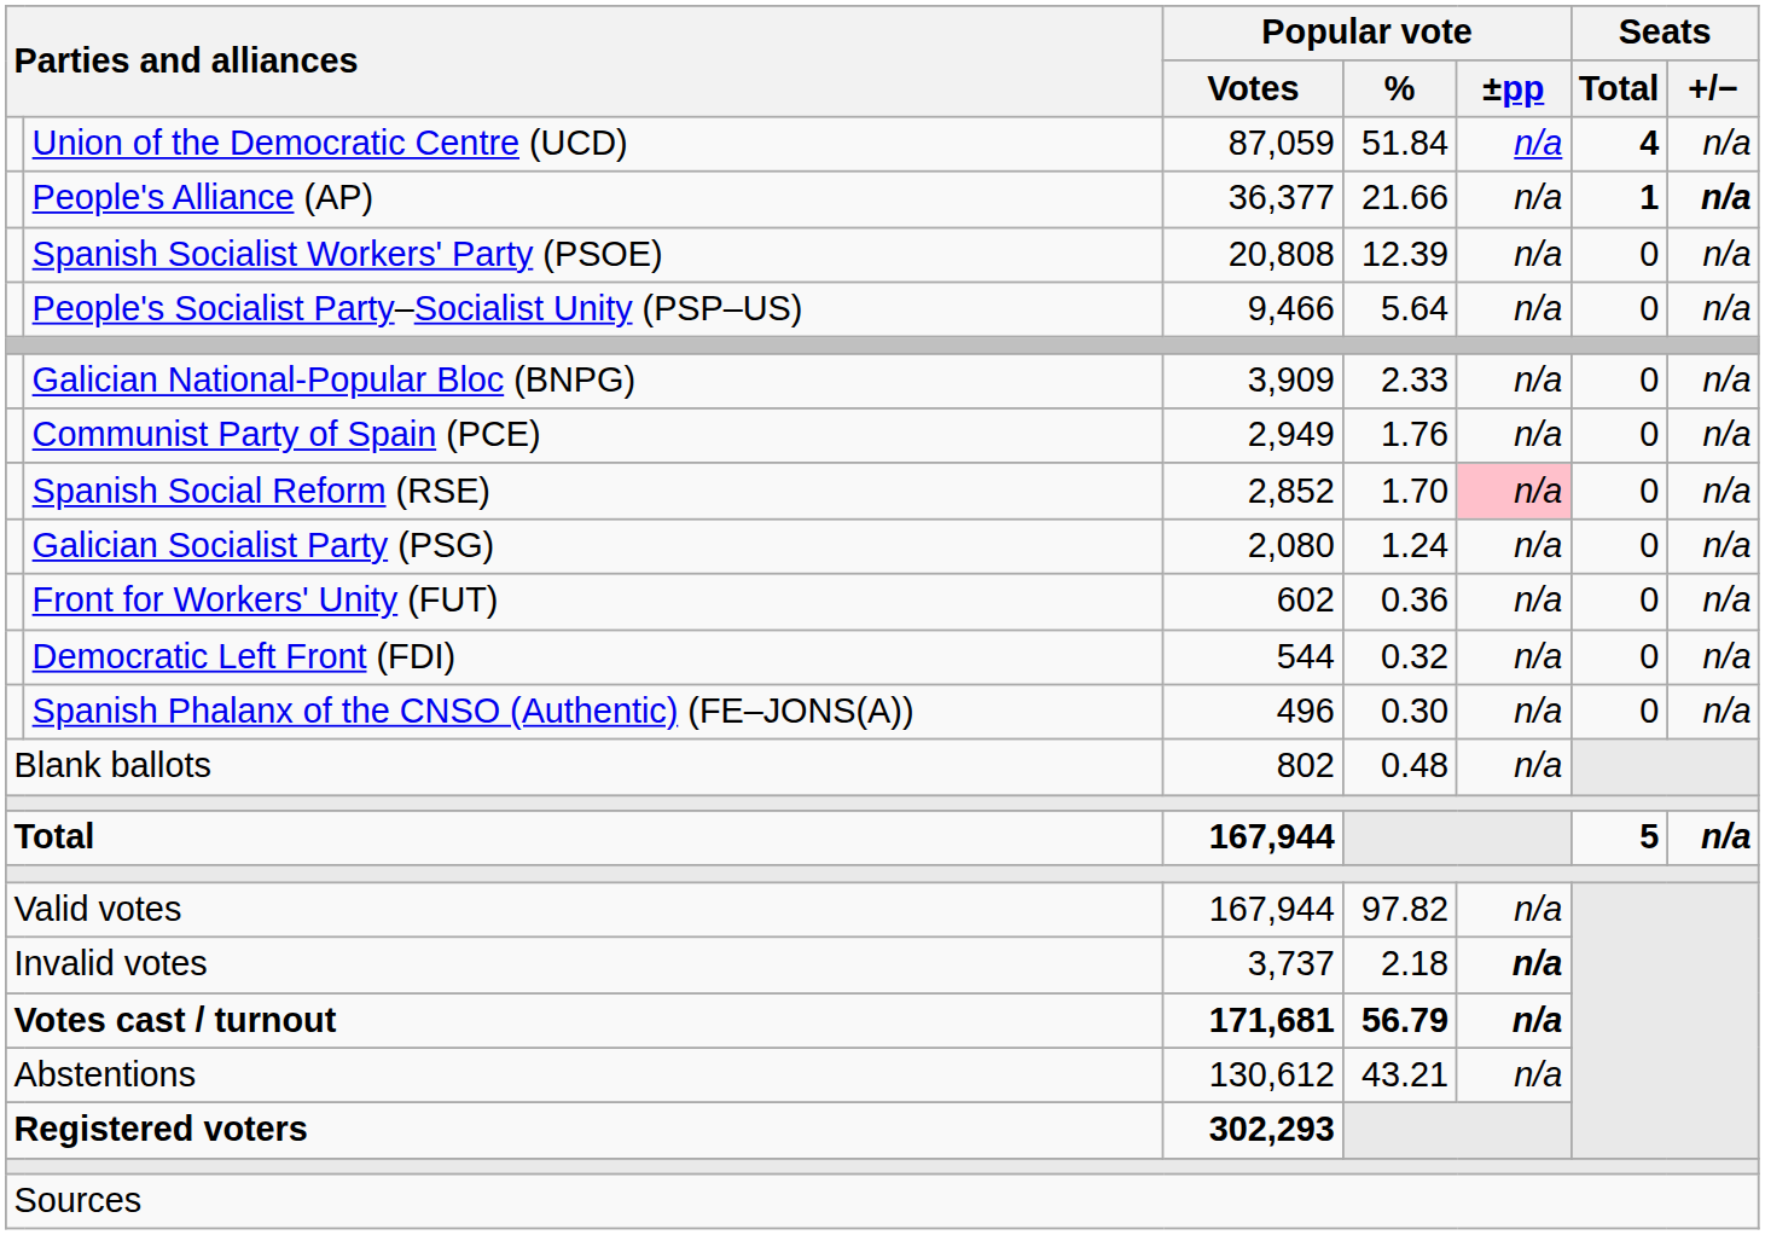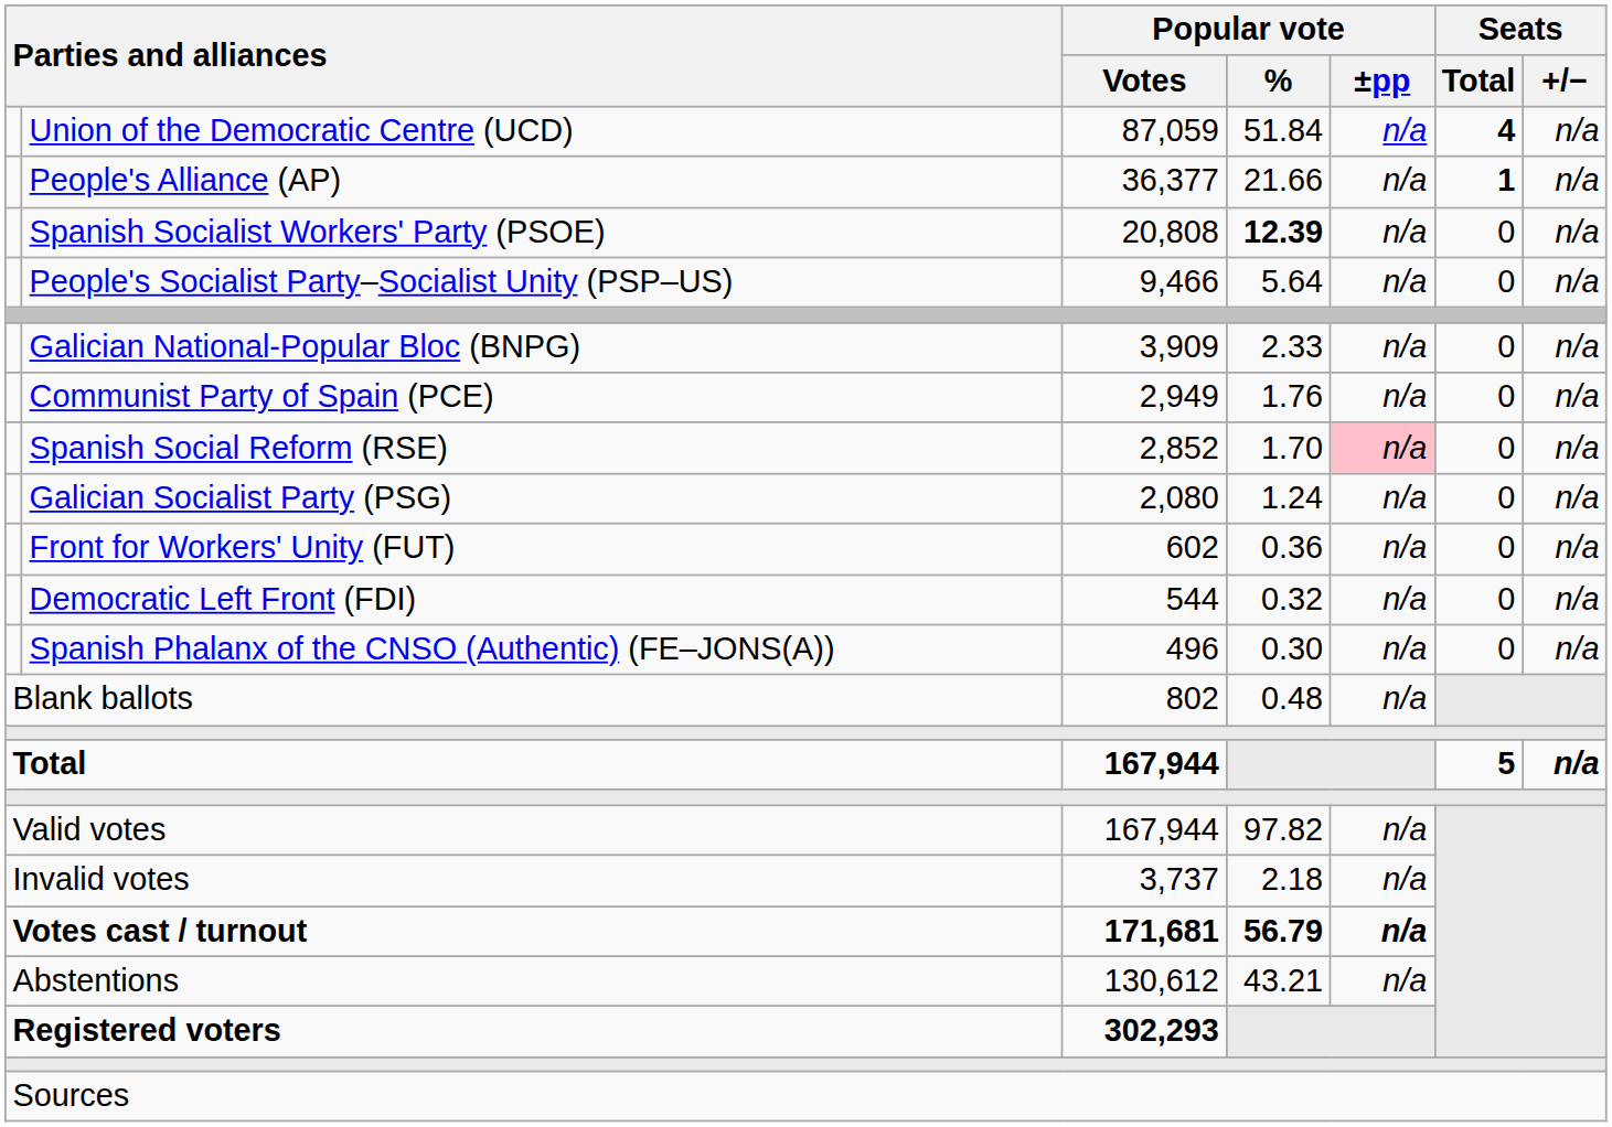People's Alliance (AP) | Seats / +/−: bold -> normal
Spanish Socialist Workers' Party (PSOE) | Popular vote / %: normal -> bold
Invalid votes | Popular vote / ±pp: bold -> normal
